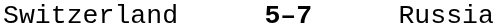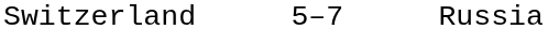Switzerland | column 2: bold -> normal
